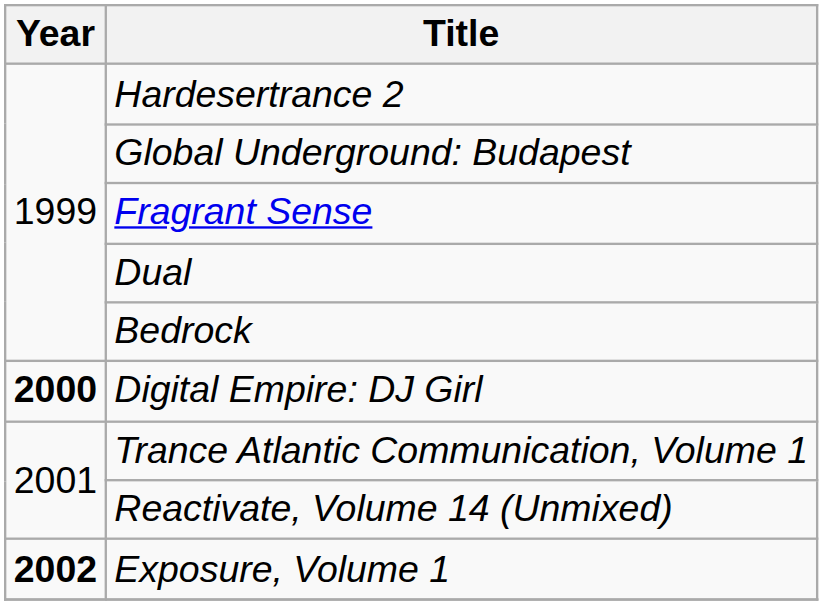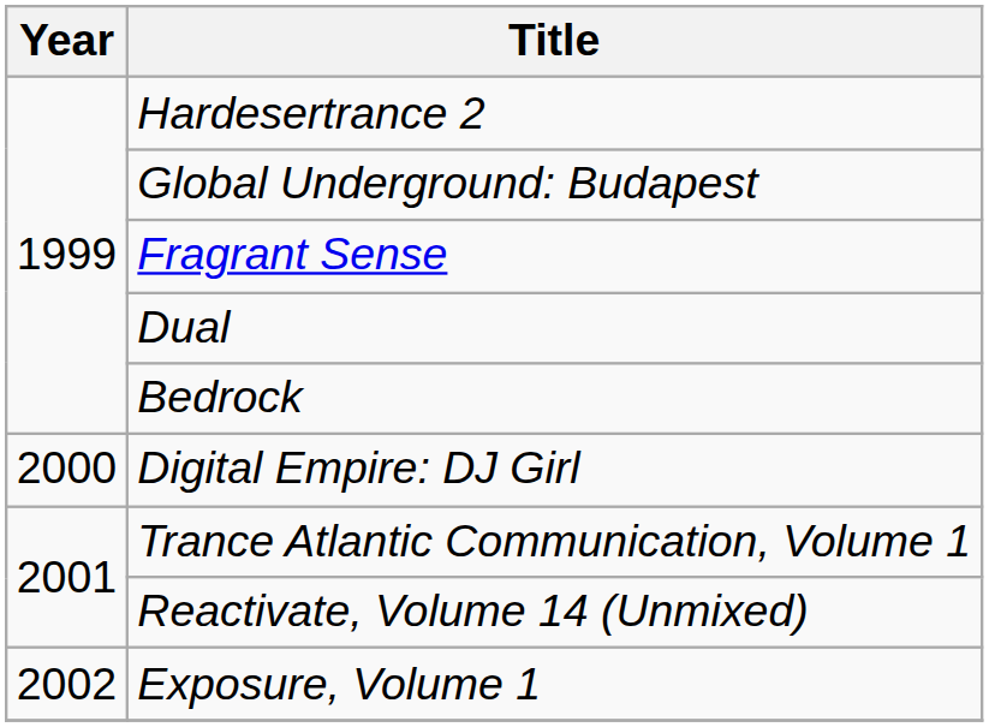Digital Empire: DJ Girl | Year: bold -> normal
Exposure, Volume 1 | Year: bold -> normal
